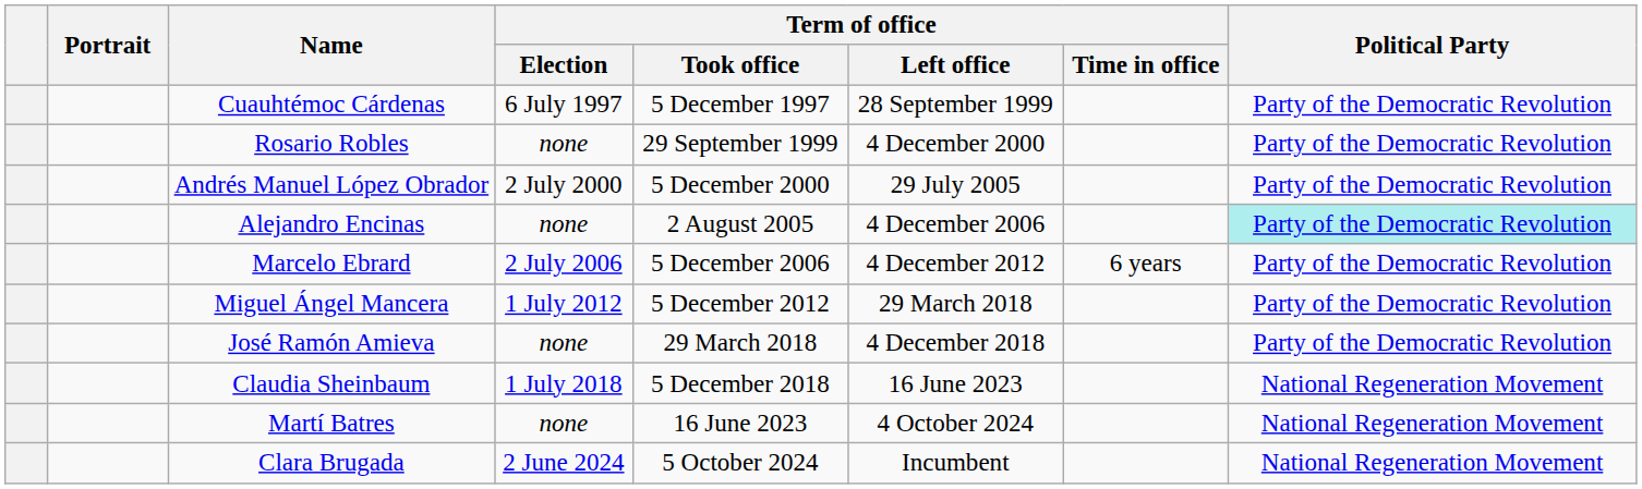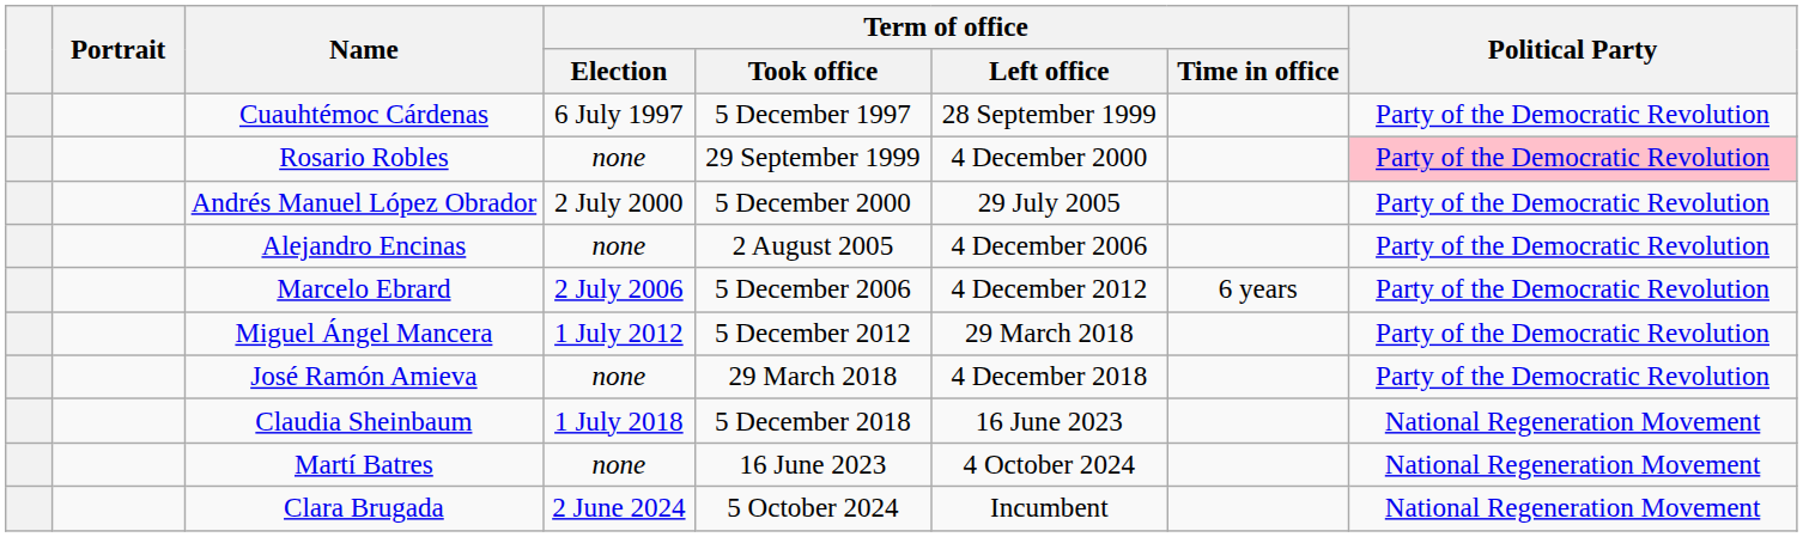Rosario Robles | Political Party: no background -> pink background
Alejandro Encinas | Political Party: paleturquoise background -> no background
